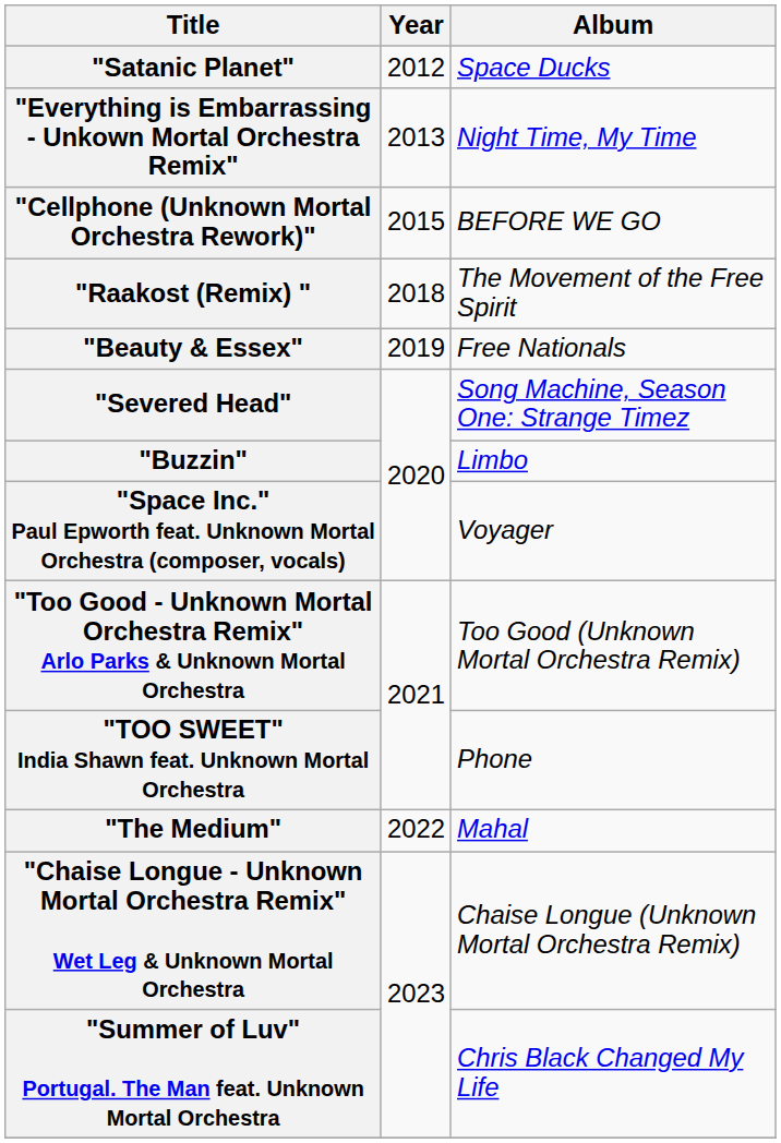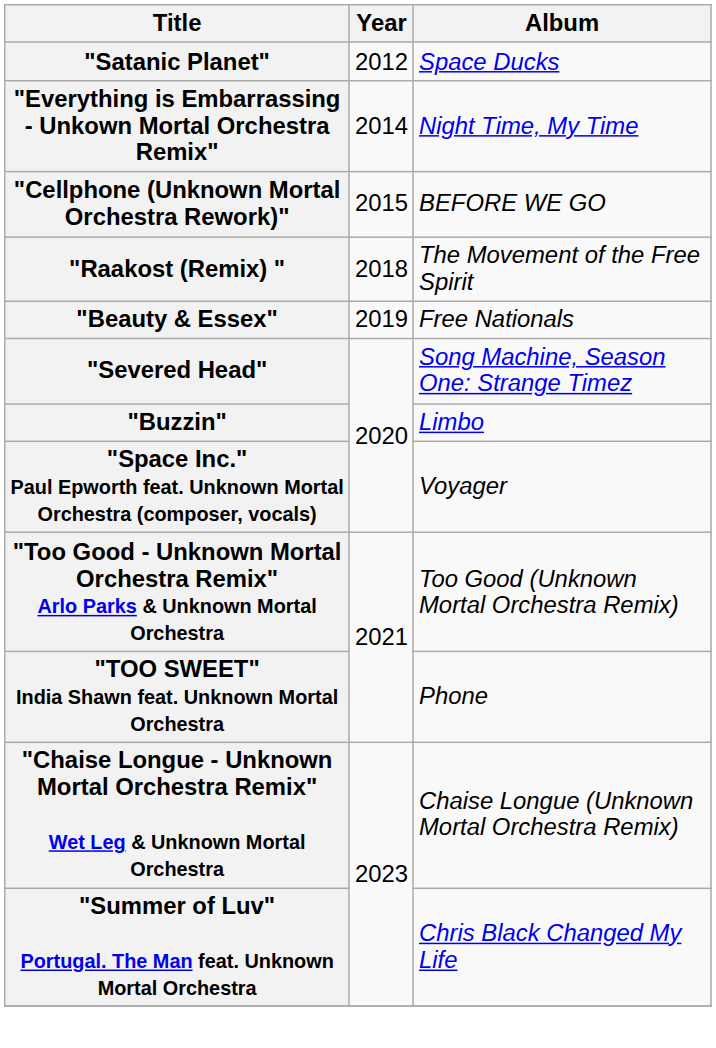"Everything is Embarrassing - Unkown Mortal Orchestra Remix" | Year: 2013 -> 2014
- row: "The Medium" | 2022 | Mahal
